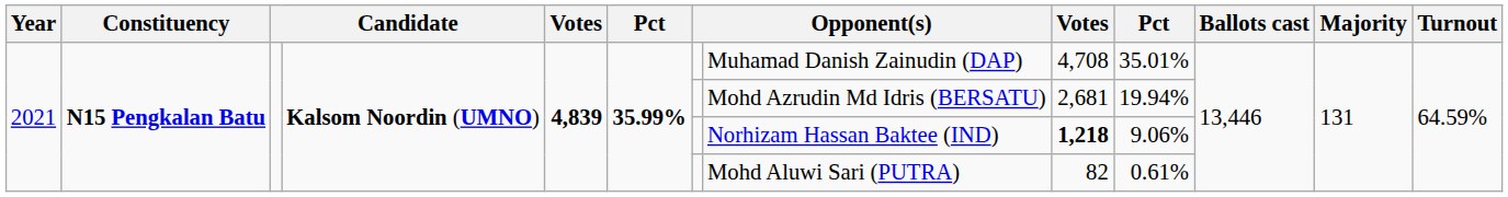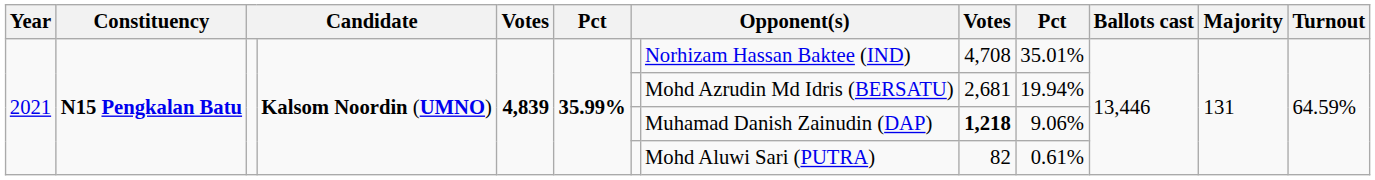row 2 | column 8: Muhamad Danish Zainudin (DAP) -> Norhizam Hassan Baktee (IND)
row 4 | column 8: Norhizam Hassan Baktee (IND) -> Muhamad Danish Zainudin (DAP)
